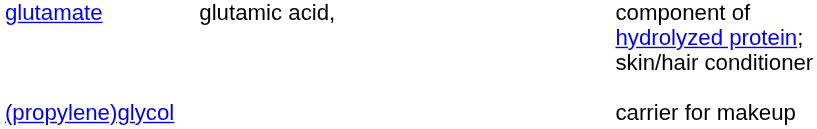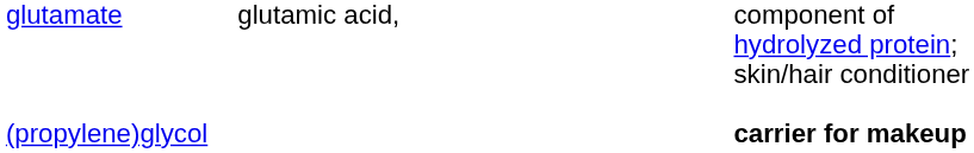(propylene)glycol | column 3: normal -> bold
